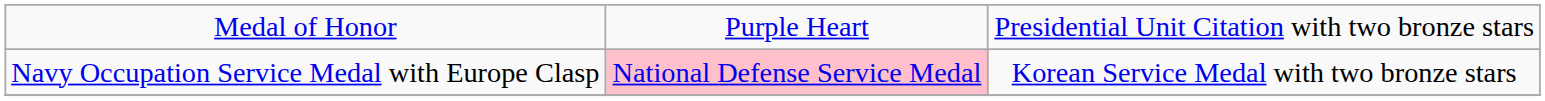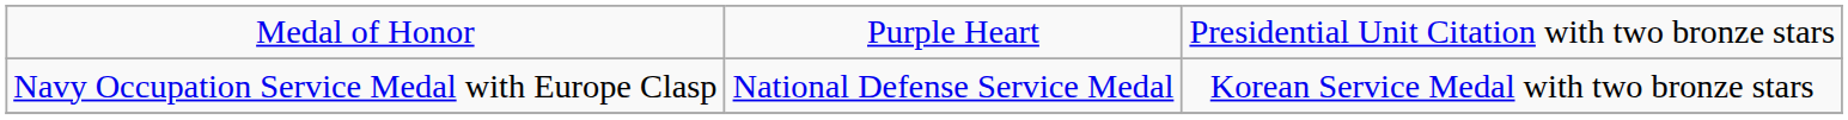Navy Occupation Service Medal with Europe Clasp | column 2: pink background -> no background
